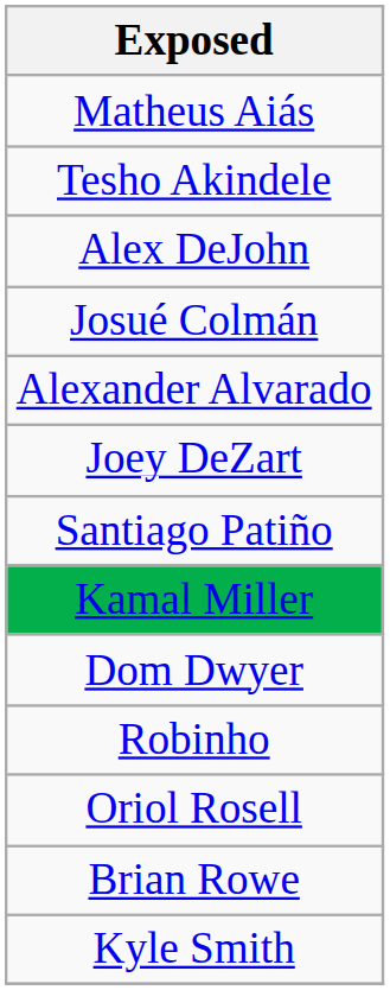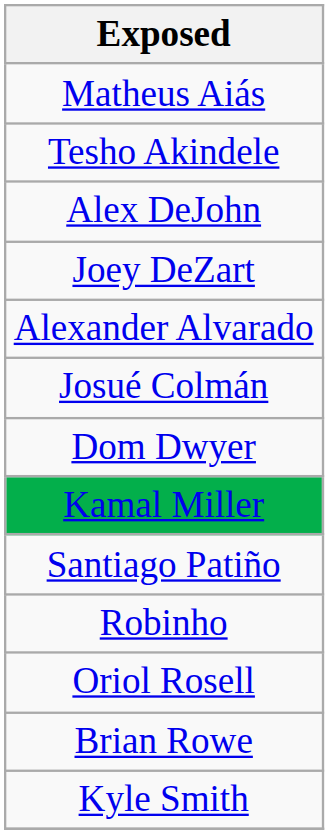row 5 | column 1: Josué Colmán -> Joey DeZart
row 7 | column 1: Joey DeZart -> Josué Colmán
row 8 | column 1: Santiago Patiño -> Dom Dwyer
row 10 | column 1: Dom Dwyer -> Santiago Patiño
